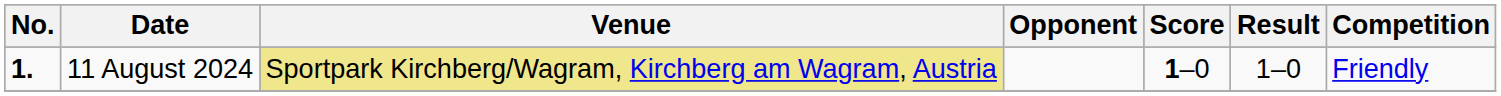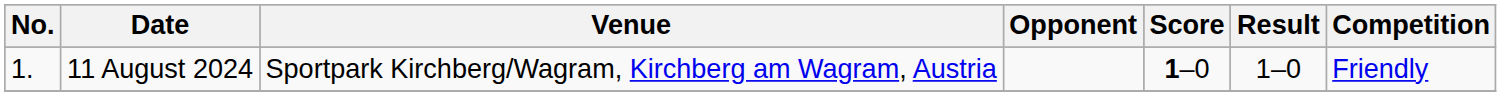11 August 2024 | No.: bold -> normal
11 August 2024 | Venue: khaki background -> no background
